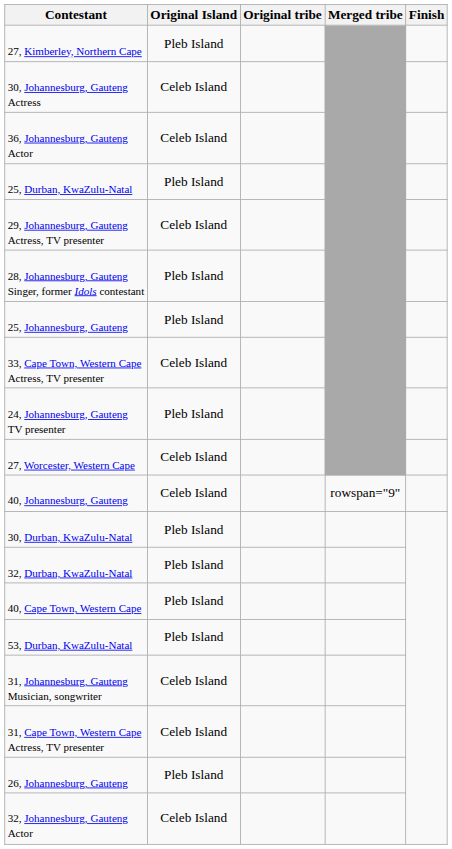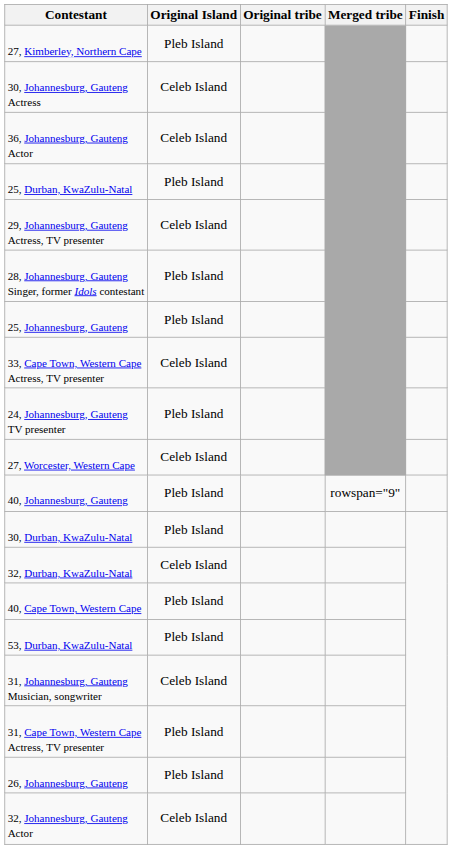40, Johannesburg, Gauteng | Original Island: Celeb Island -> Pleb Island
32, Durban, KwaZulu-Natal | Original Island: Pleb Island -> Celeb Island
31, Cape Town, Western Cape Actress, TV presenter | Original Island: Celeb Island -> Pleb Island
